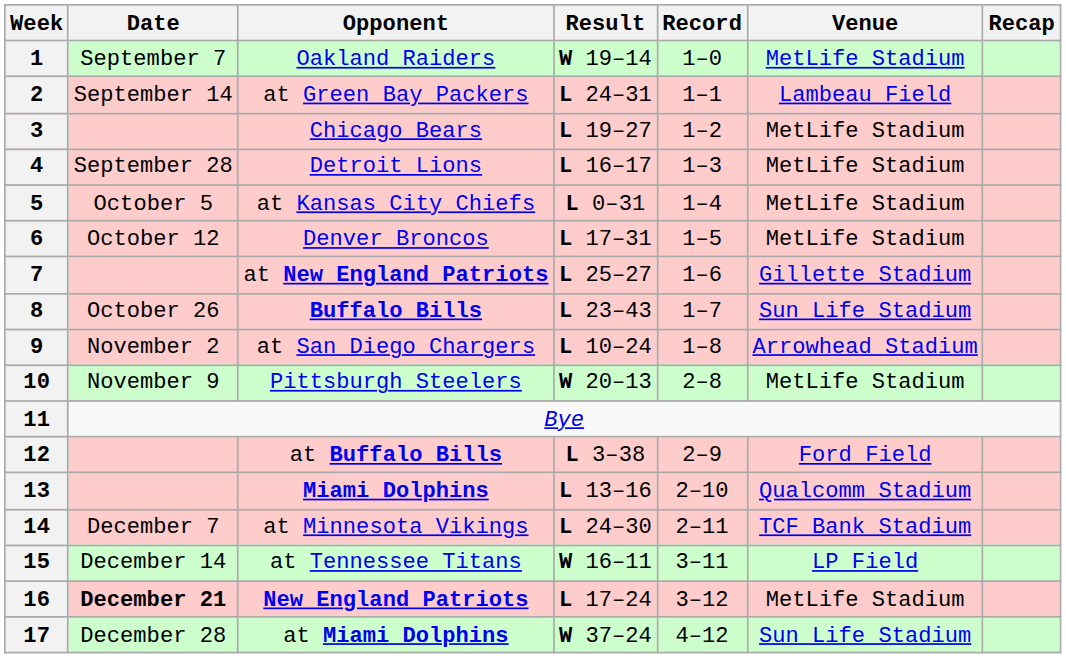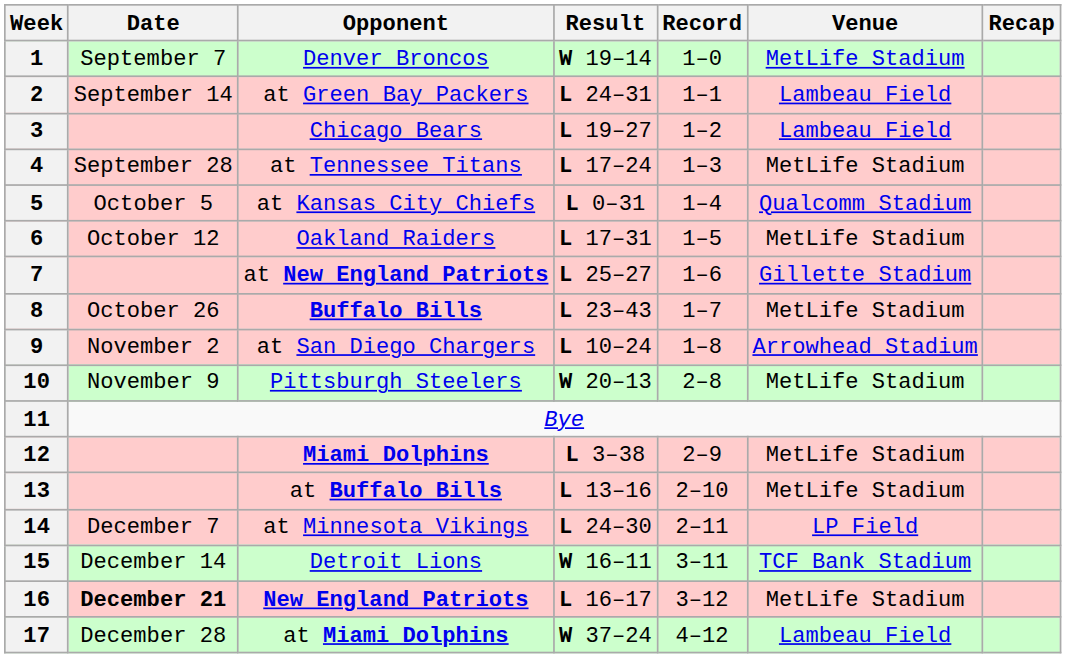1 | Opponent: Oakland Raiders -> Denver Broncos
3 | Venue: MetLife Stadium -> Lambeau Field
4 | Opponent: Detroit Lions -> at Tennessee Titans
4 | Result: L 16–17 -> L 17–24
5 | Venue: MetLife Stadium -> Qualcomm Stadium
6 | Opponent: Denver Broncos -> Oakland Raiders
8 | Venue: Sun Life Stadium -> MetLife Stadium
12 | Opponent: at Buffalo Bills -> Miami Dolphins
12 | Venue: Ford Field -> MetLife Stadium
13 | Opponent: Miami Dolphins -> at Buffalo Bills
13 | Venue: Qualcomm Stadium -> MetLife Stadium
14 | Venue: TCF Bank Stadium -> LP Field
15 | Opponent: at Tennessee Titans -> Detroit Lions
15 | Venue: LP Field -> TCF Bank Stadium
16 | Result: L 17–24 -> L 16–17
17 | Venue: Sun Life Stadium -> Lambeau Field
